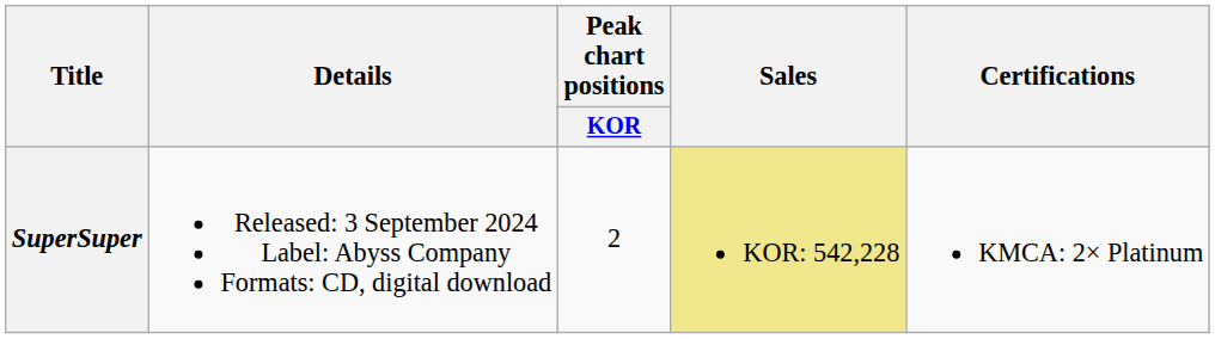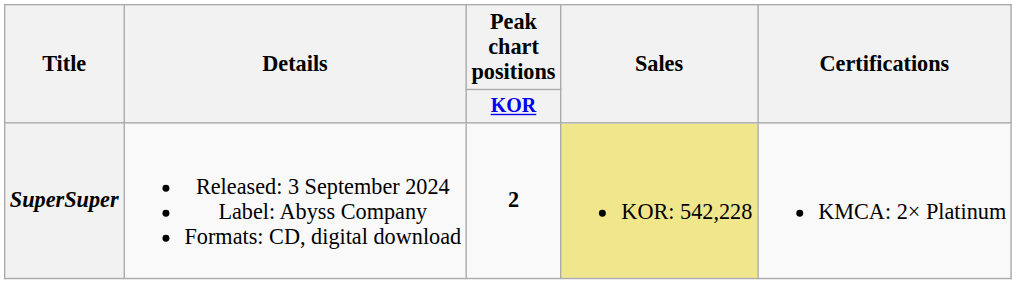SuperSuper | Peak chart positions / KOR: normal -> bold
